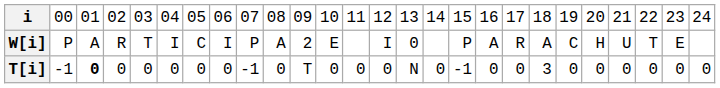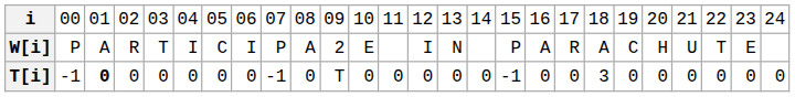W[i] | column 15: 0 -> N
T[i] | column 15: N -> 0
